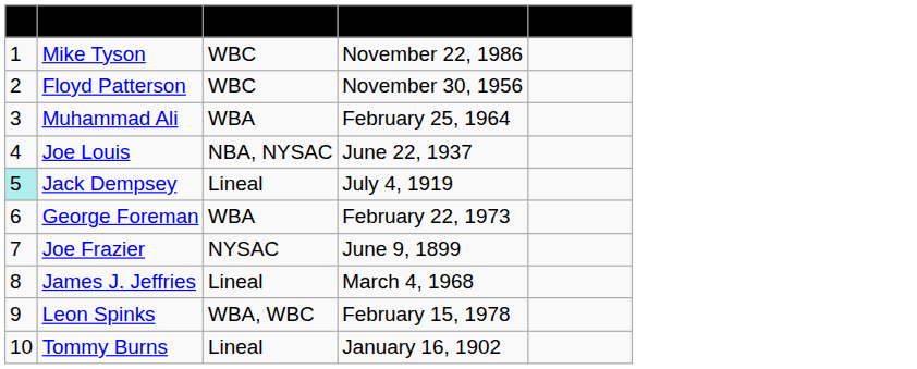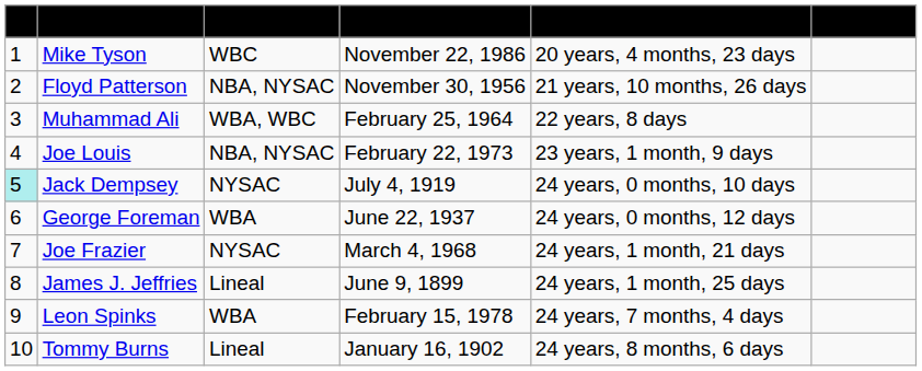+ column: Age | 20 years, 4 months, 23 days | 21 years, 10 months, 26 days | 22 years, 8 days | 23 years, 1 month, 9 days | 24 years, 0 months, 10 days | 24 years, 0 months, 12 days | 24 years, 1 month, 21 days | 24 years, 1 month, 25 days | 24 years, 7 months, 4 days | 24 years, 8 months, 6 days
Floyd Patterson | Recognition: WBC -> NBA, NYSAC
Muhammad Ali | Recognition: WBA -> WBA, WBC
Joe Louis | Date: June 22, 1937 -> February 22, 1973
Jack Dempsey | Recognition: Lineal -> NYSAC
George Foreman | Date: February 22, 1973 -> June 22, 1937
Joe Frazier | Date: June 9, 1899 -> March 4, 1968
James J. Jeffries | Date: March 4, 1968 -> June 9, 1899
Leon Spinks | Recognition: WBA, WBC -> WBA
